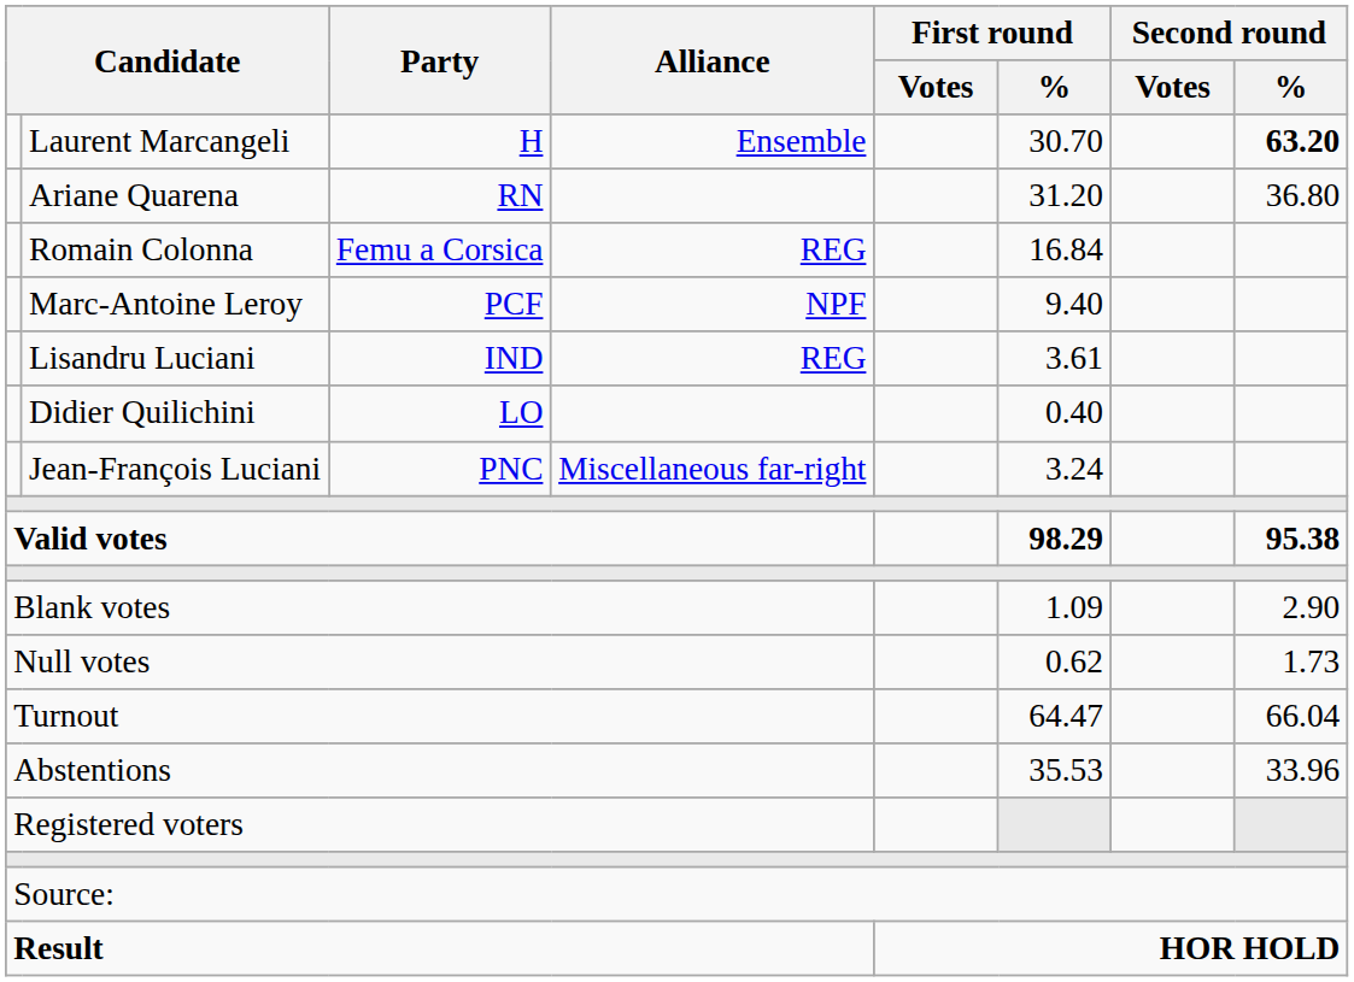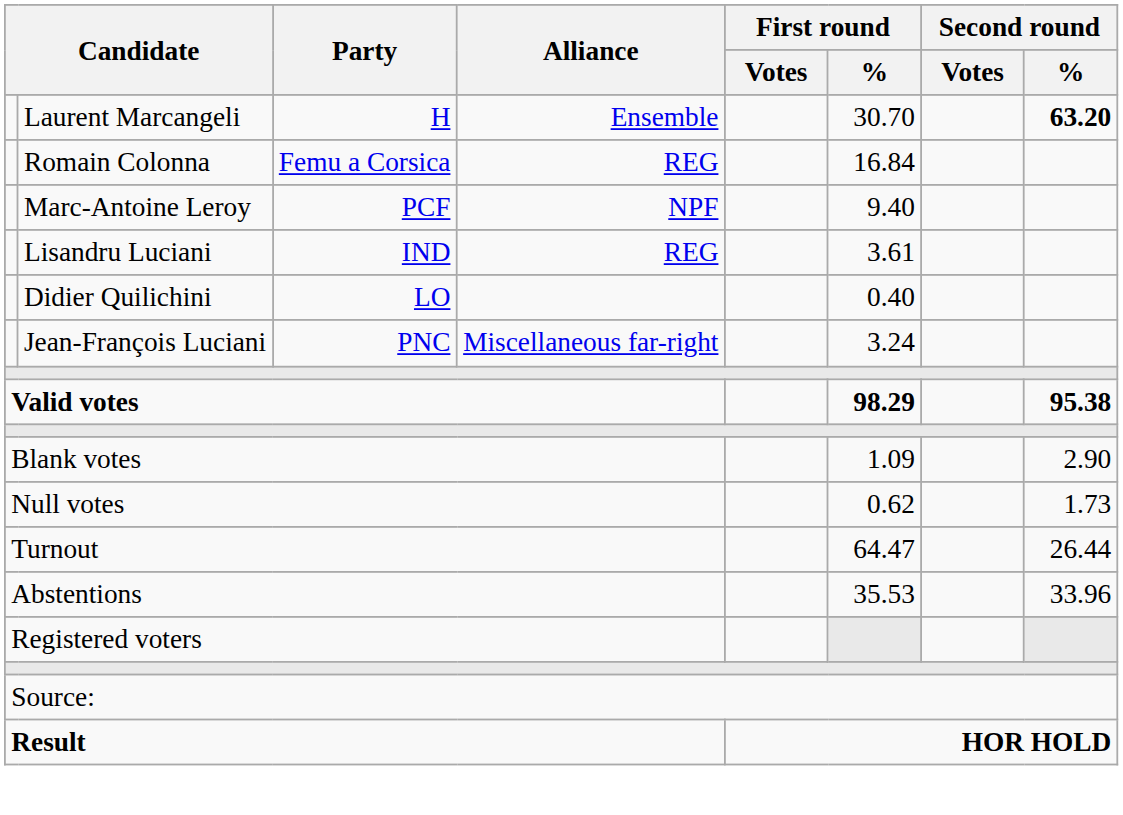- row: Ariane Quarena | RN | 31.20 | 36.80
Turnout | Second round / %: 66.04 -> 26.44
